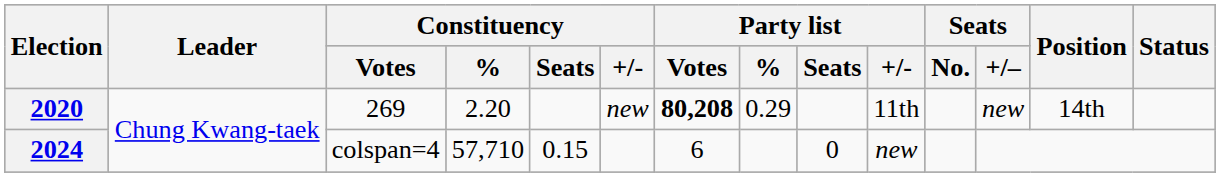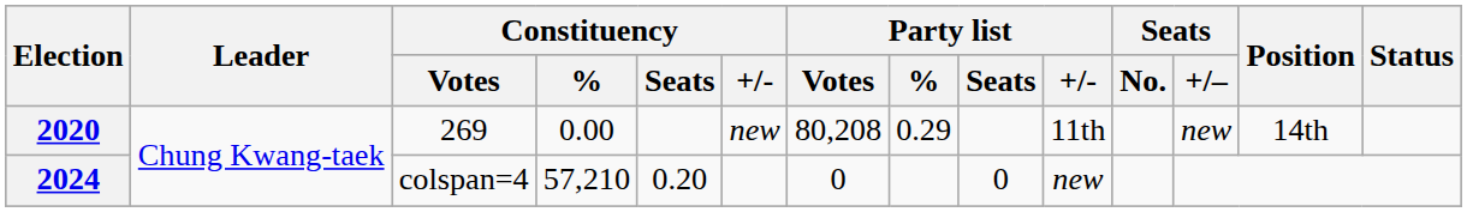2020 | Constituency / %: 2.20 -> 0.00
2020 | Party list / Votes: bold -> normal
2024 | Constituency / %: 57,710 -> 57,210
2024 | Constituency / Seats: 0.15 -> 0.20
2024 | Party list / Votes: 6 -> 0
